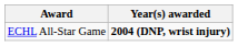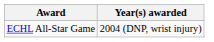row 2 | Year(s) awarded: bold -> normal
